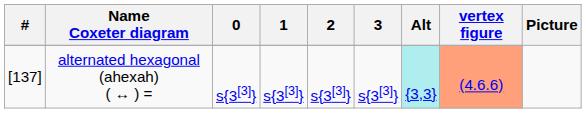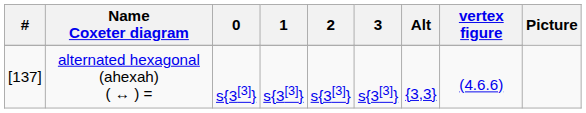alternated hexagonal (ahexah) ( ↔ ) = | Alt: paleturquoise background -> no background
alternated hexagonal (ahexah) ( ↔ ) = | vertex figure: lightsalmon background -> no background
